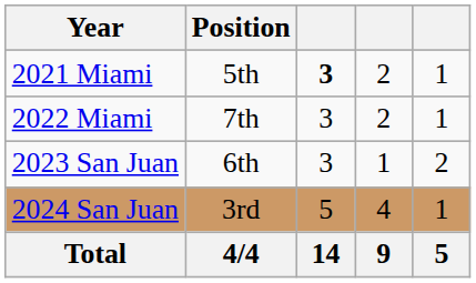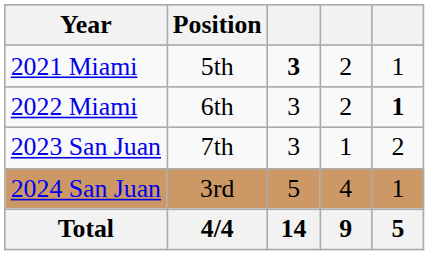2022 Miami | Position: 7th -> 6th
2022 Miami | column 5: normal -> bold
2023 San Juan | Position: 6th -> 7th
